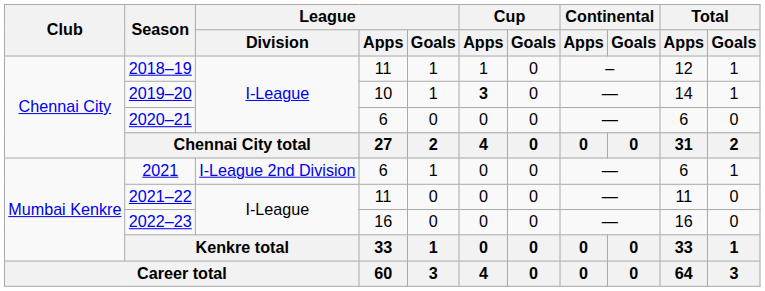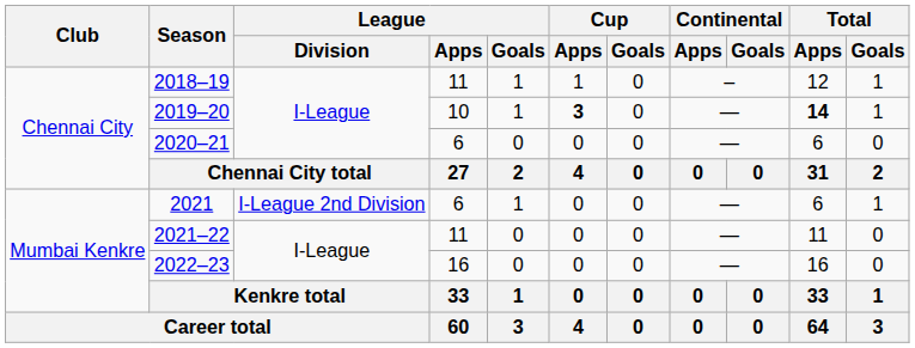2019–20 | Total / Apps: normal -> bold
